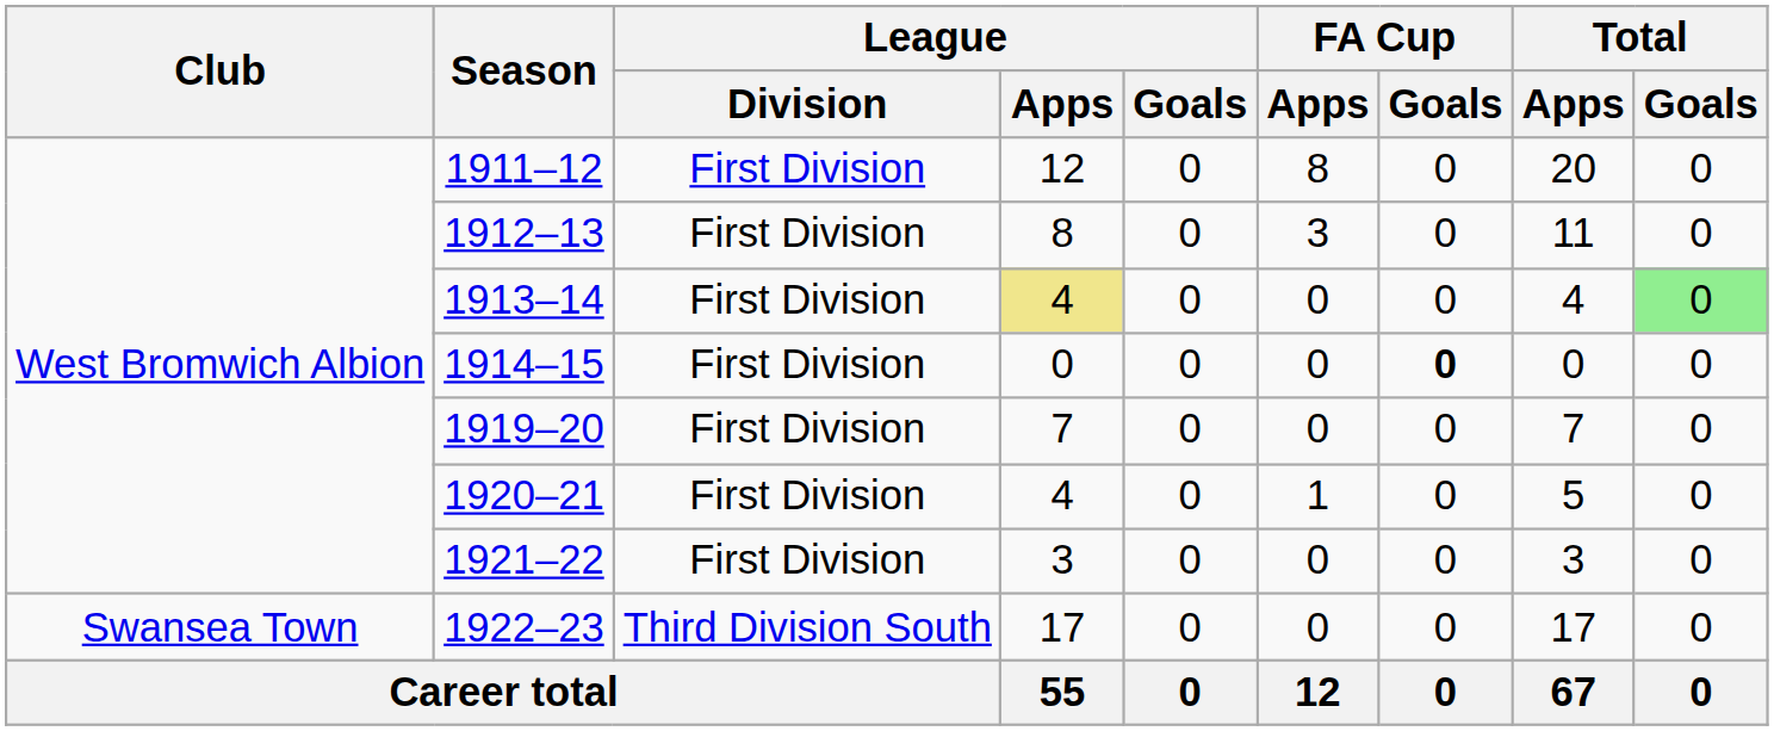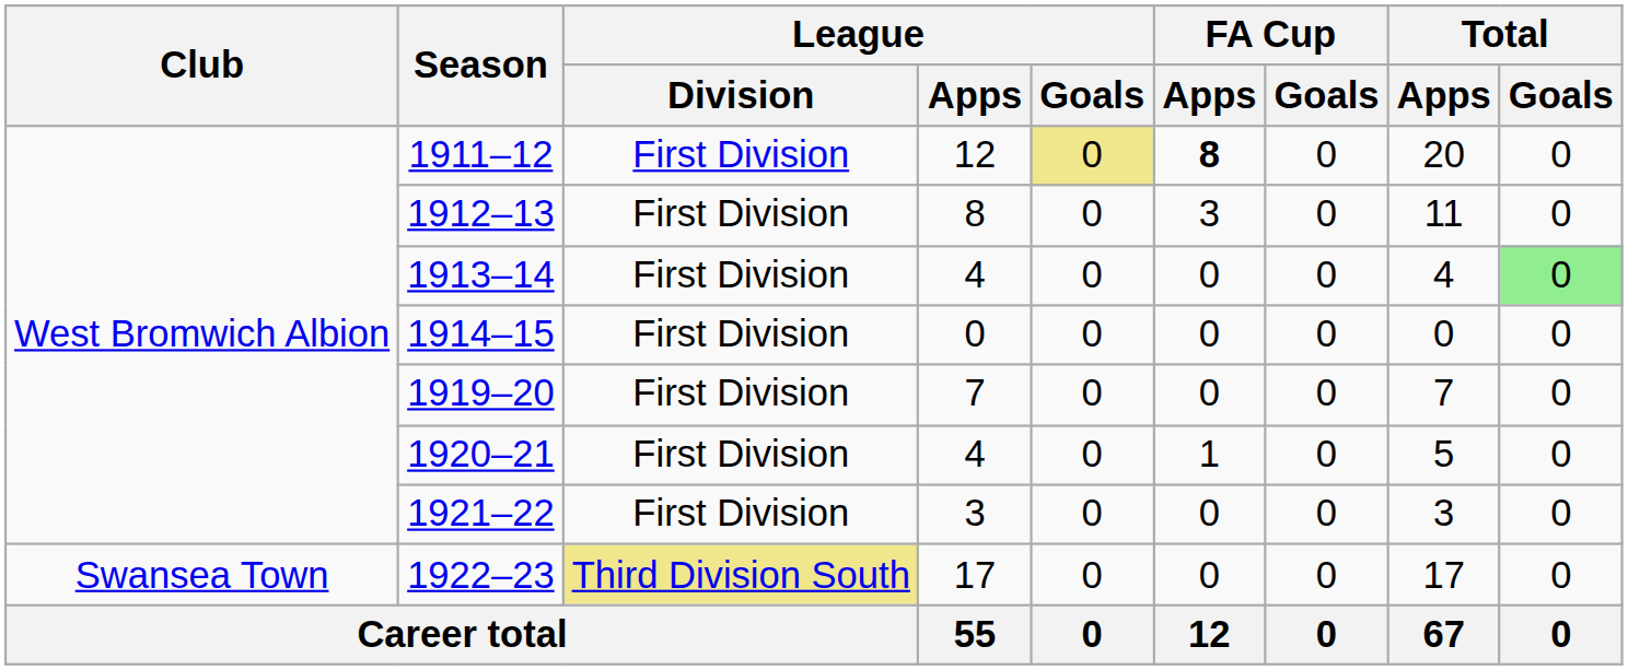1911–12 | League / Goals: no background -> khaki background
1911–12 | FA Cup / Apps: normal -> bold
1913–14 | League / Apps: khaki background -> no background
1914–15 | FA Cup / Goals: bold -> normal
1922–23 | League / Division: no background -> khaki background
